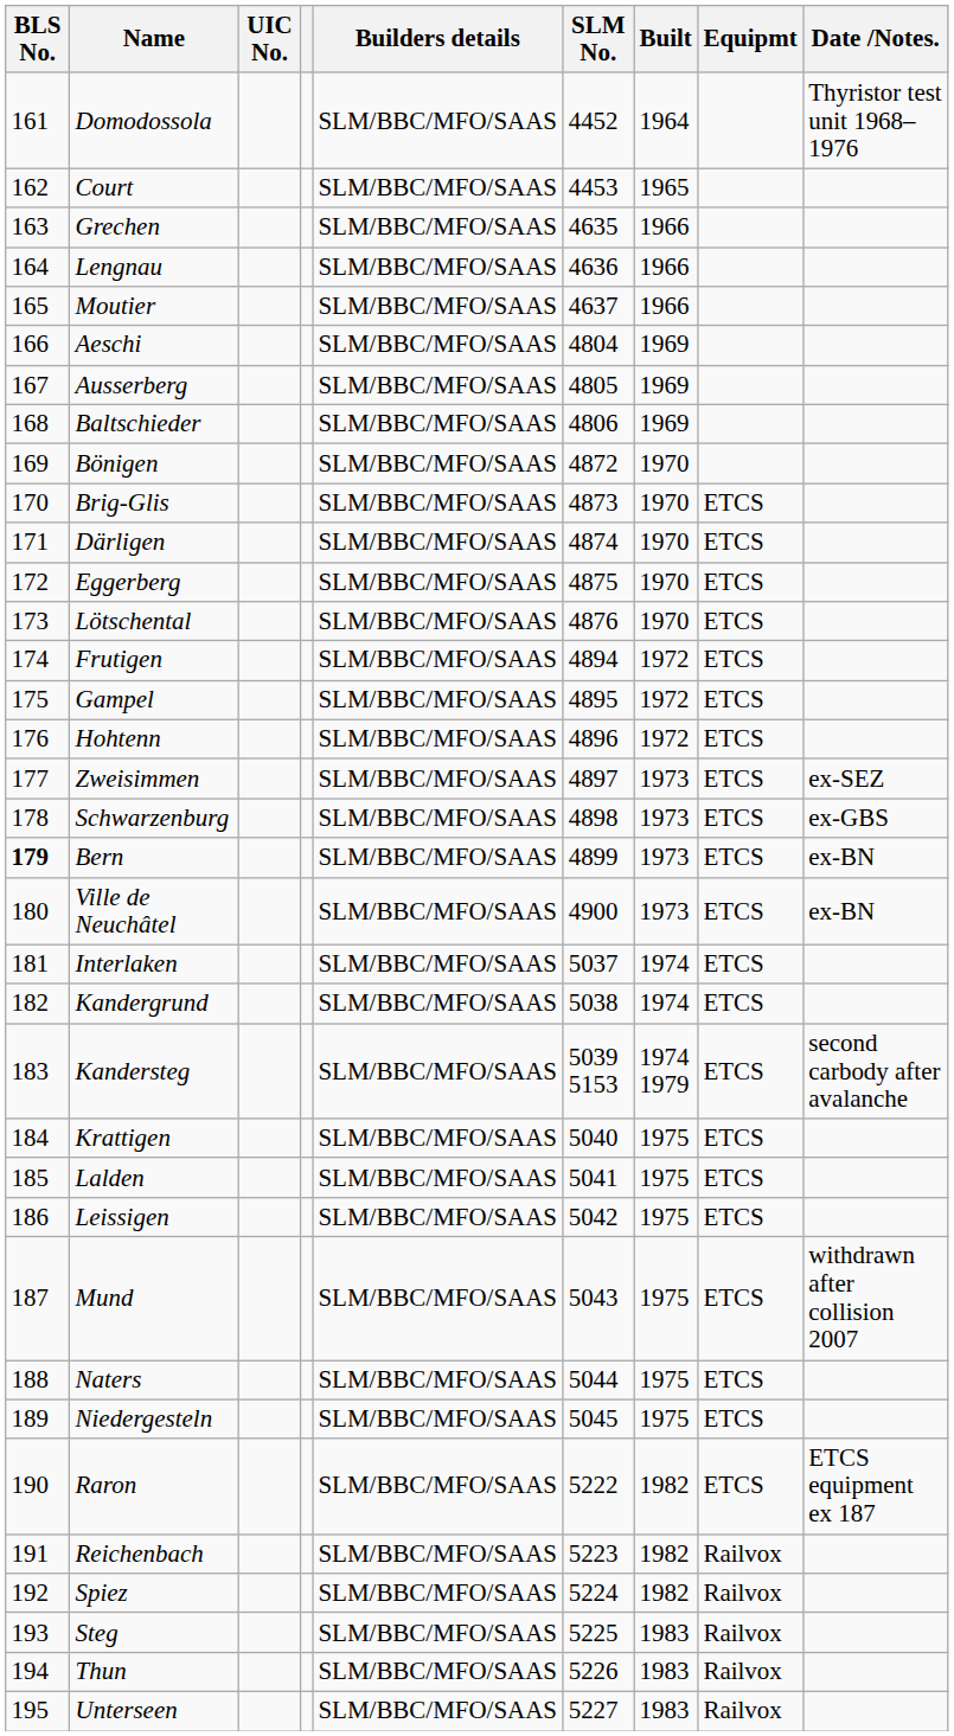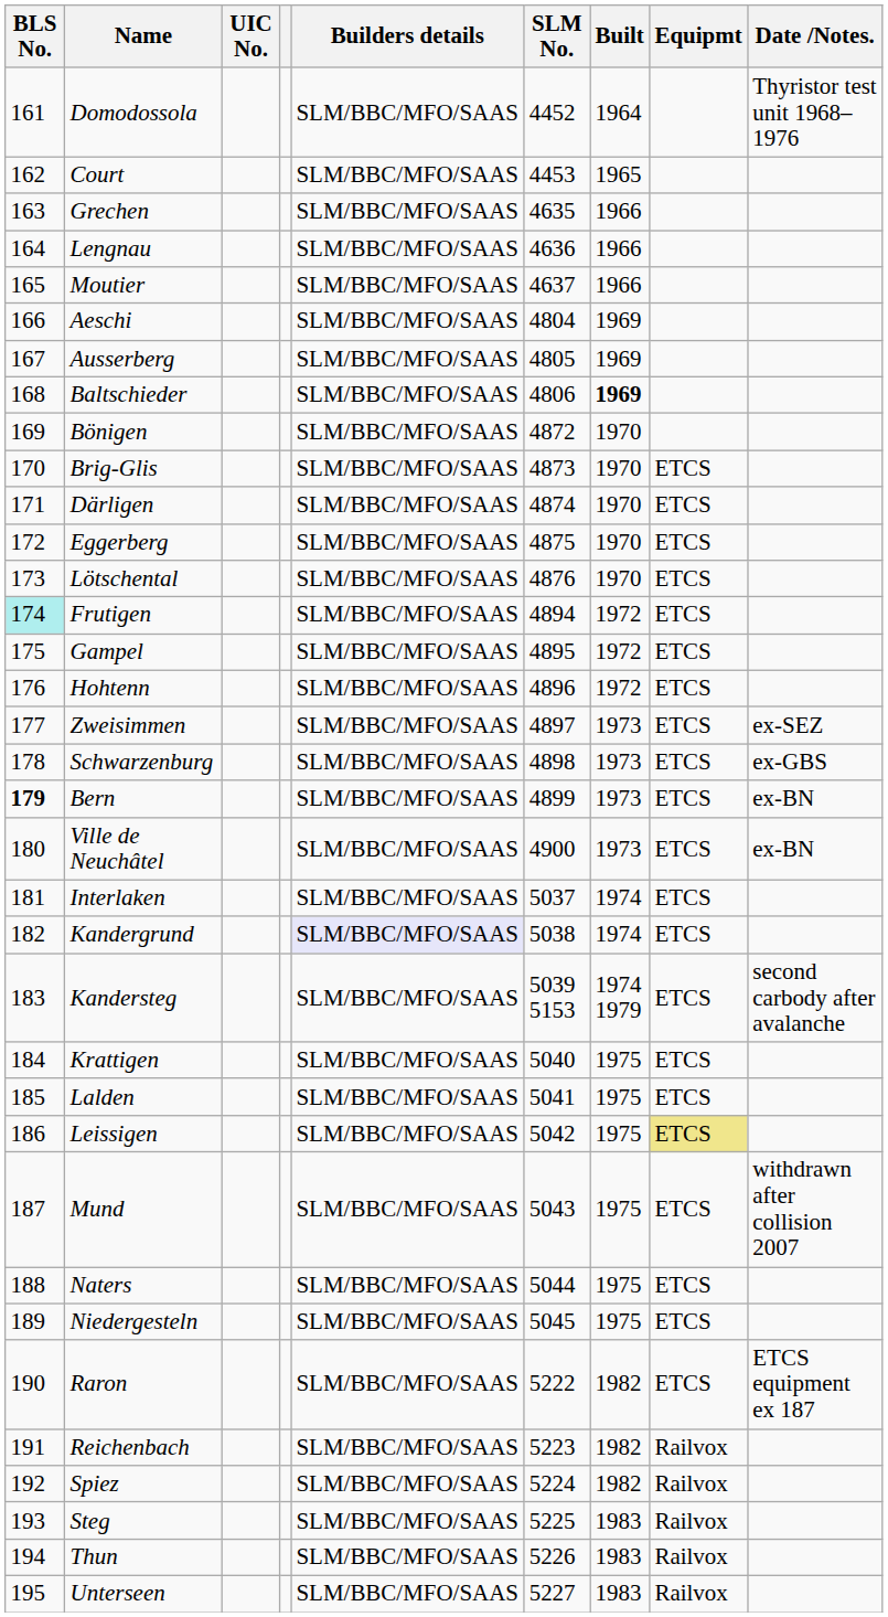Baltschieder | Built: normal -> bold
Frutigen | BLS No.: no background -> paleturquoise background
Kandergrund | Builders details: no background -> lavender background
Leissigen | Equipmt: no background -> khaki background
